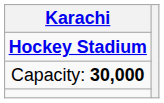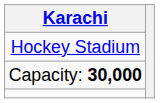Hockey Stadium | Karachi: bold -> normal
